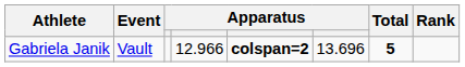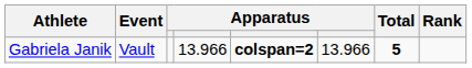Gabriela Janik | column 4: 12.966 -> 13.966
Gabriela Janik | column 6: 13.696 -> 13.966
